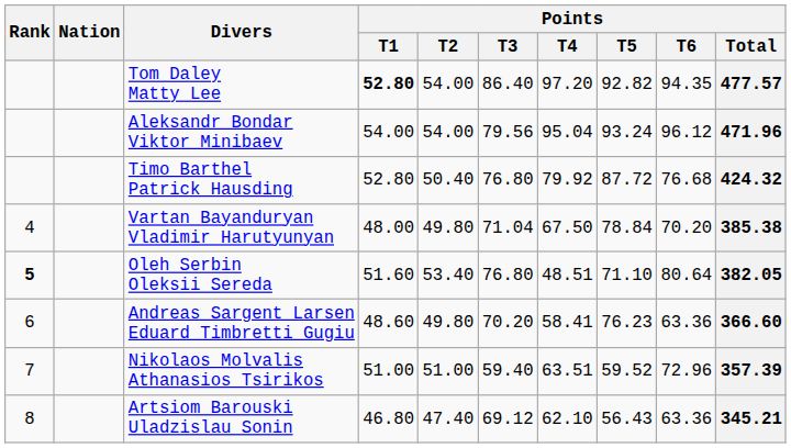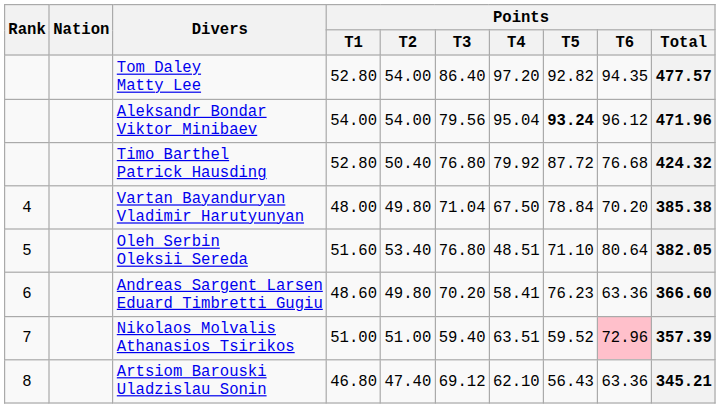Tom Daley Matty Lee | Points / T1: bold -> normal
Aleksandr Bondar Viktor Minibaev | Points / T5: normal -> bold
Oleh Serbin Oleksii Sereda | Rank: bold -> normal
Nikolaos Molvalis Athanasios Tsirikos | Points / T6: no background -> pink background
